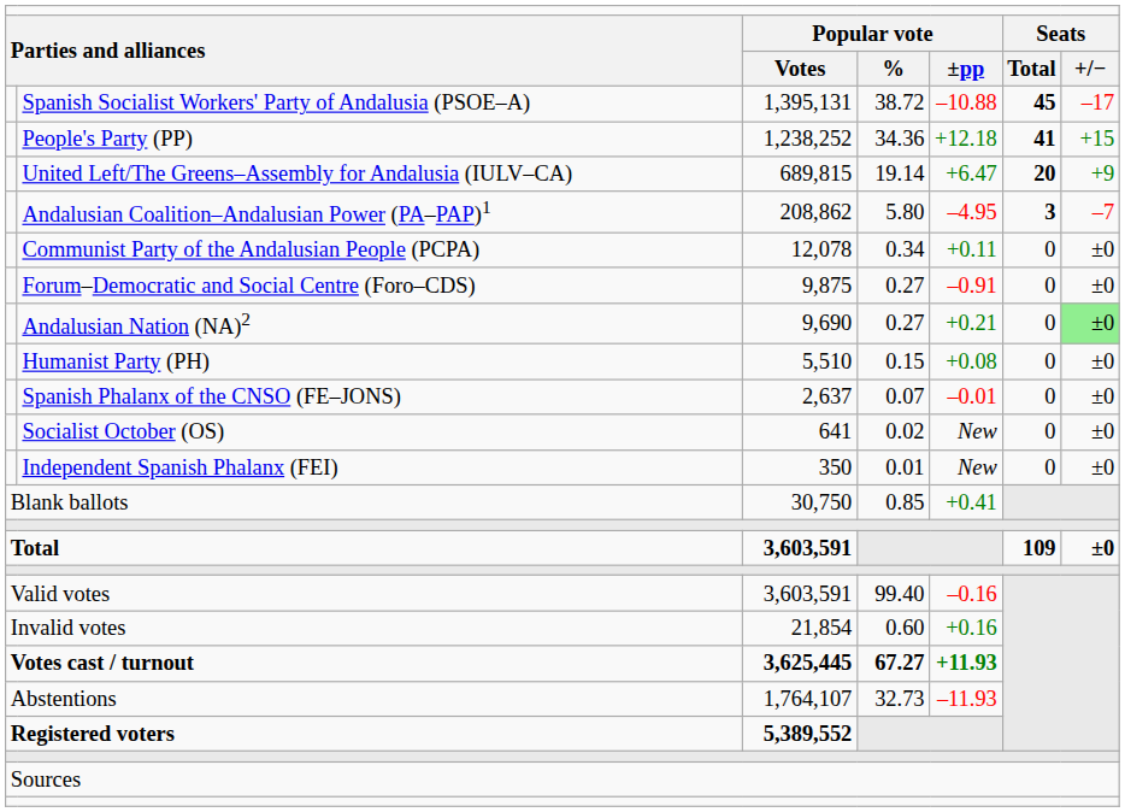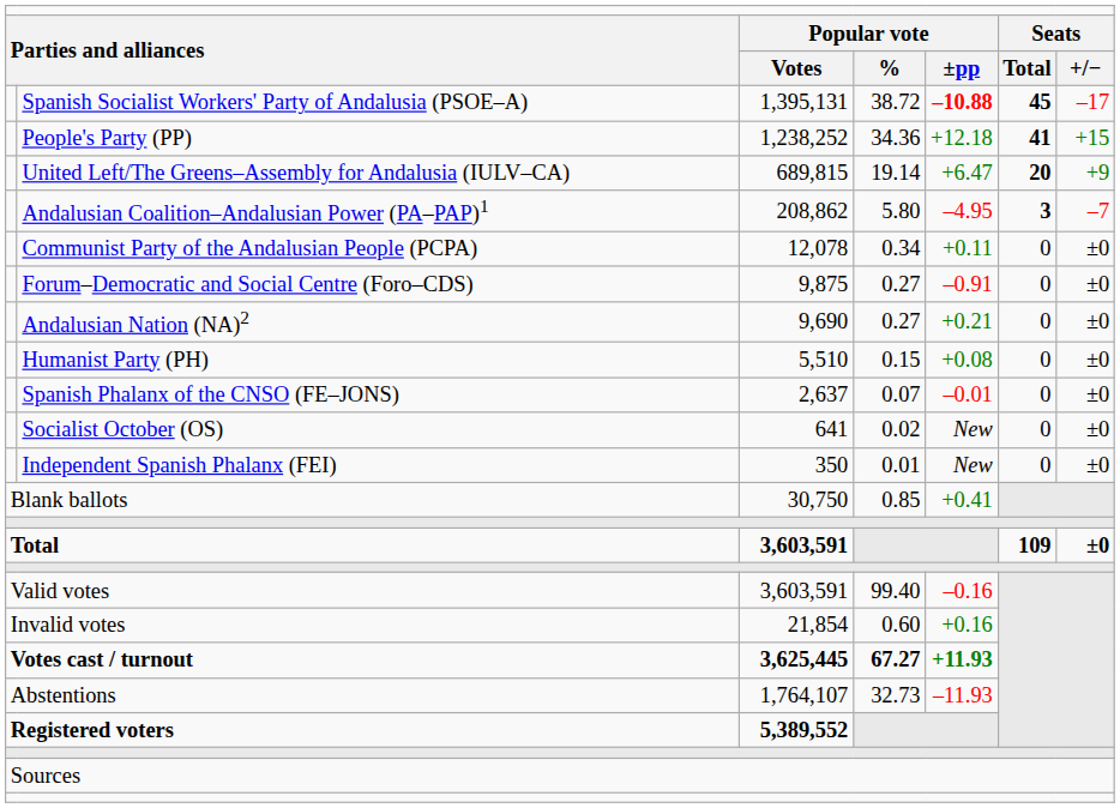Spanish Socialist Workers' Party of Andalusia (PSOE–A) | column 5: normal -> bold
Andalusian Nation (NA)2 | column 7: lightgreen background -> no background
